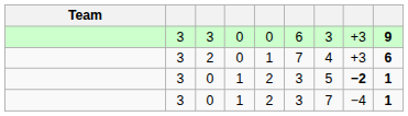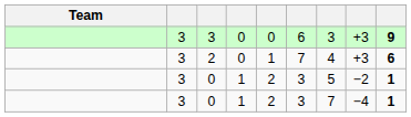row 4 | column 8: bold -> normal
